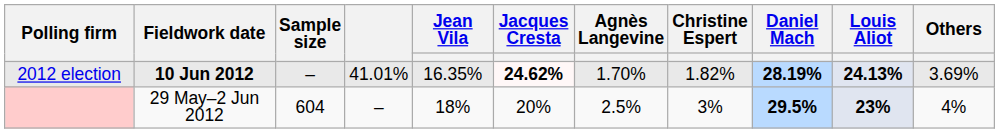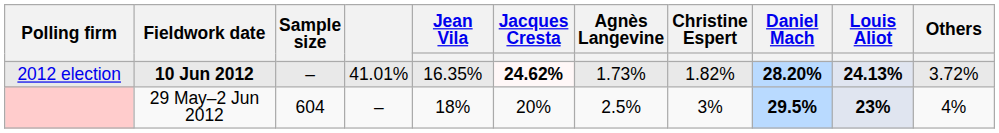2012 election | Agnès Langevine: 1.70% -> 1.73%
2012 election | Daniel Mach: 28.19% -> 28.20%
2012 election | Others: 3.69% -> 3.72%
